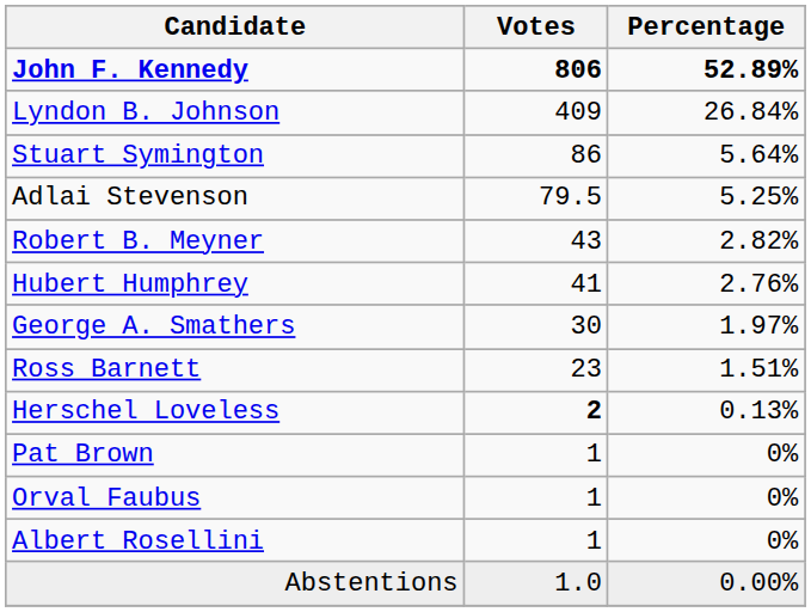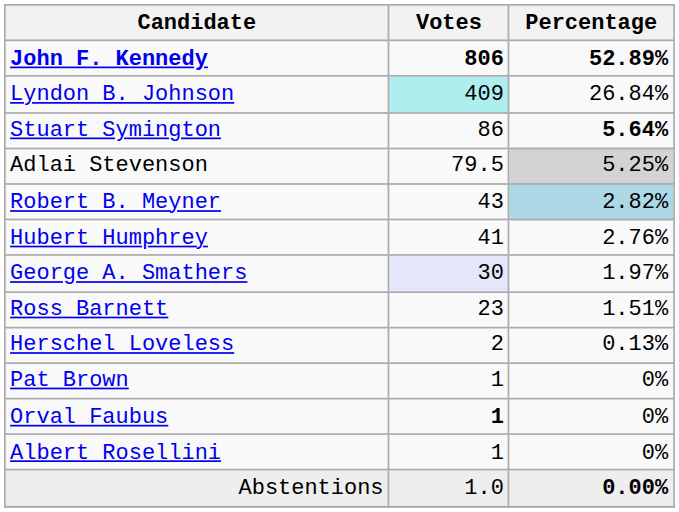Lyndon B. Johnson | Votes: no background -> paleturquoise background
Stuart Symington | Percentage: normal -> bold
Adlai Stevenson | Percentage: no background -> lightgrey background
Robert B. Meyner | Percentage: no background -> lightblue background
George A. Smathers | Votes: no background -> lavender background
Herschel Loveless | Votes: bold -> normal
Orval Faubus | Votes: normal -> bold
Abstentions | Percentage: normal -> bold
